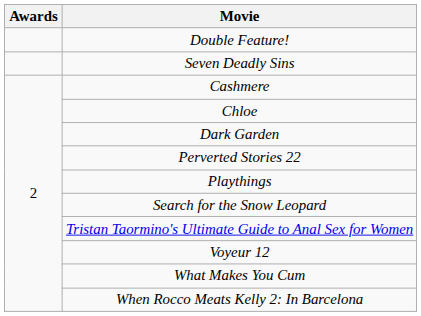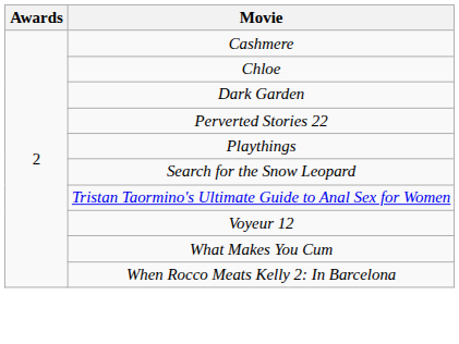- row: Double Feature!
- row: Seven Deadly Sins
